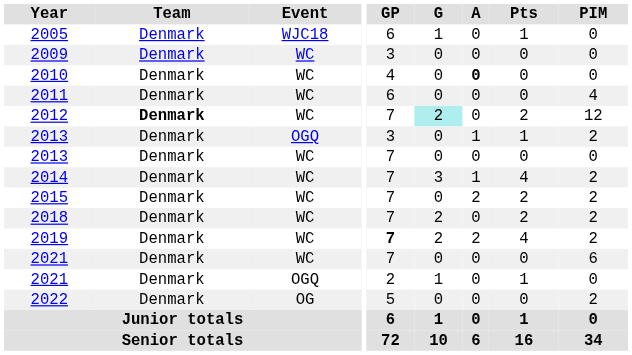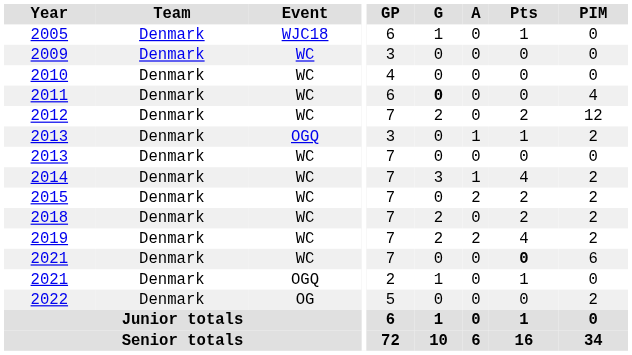2010 | A: bold -> normal
2011 | G: normal -> bold
2012 | Team: bold -> normal
2012 | G: paleturquoise background -> no background
2019 | GP: bold -> normal
2021 / WC | Pts: normal -> bold
